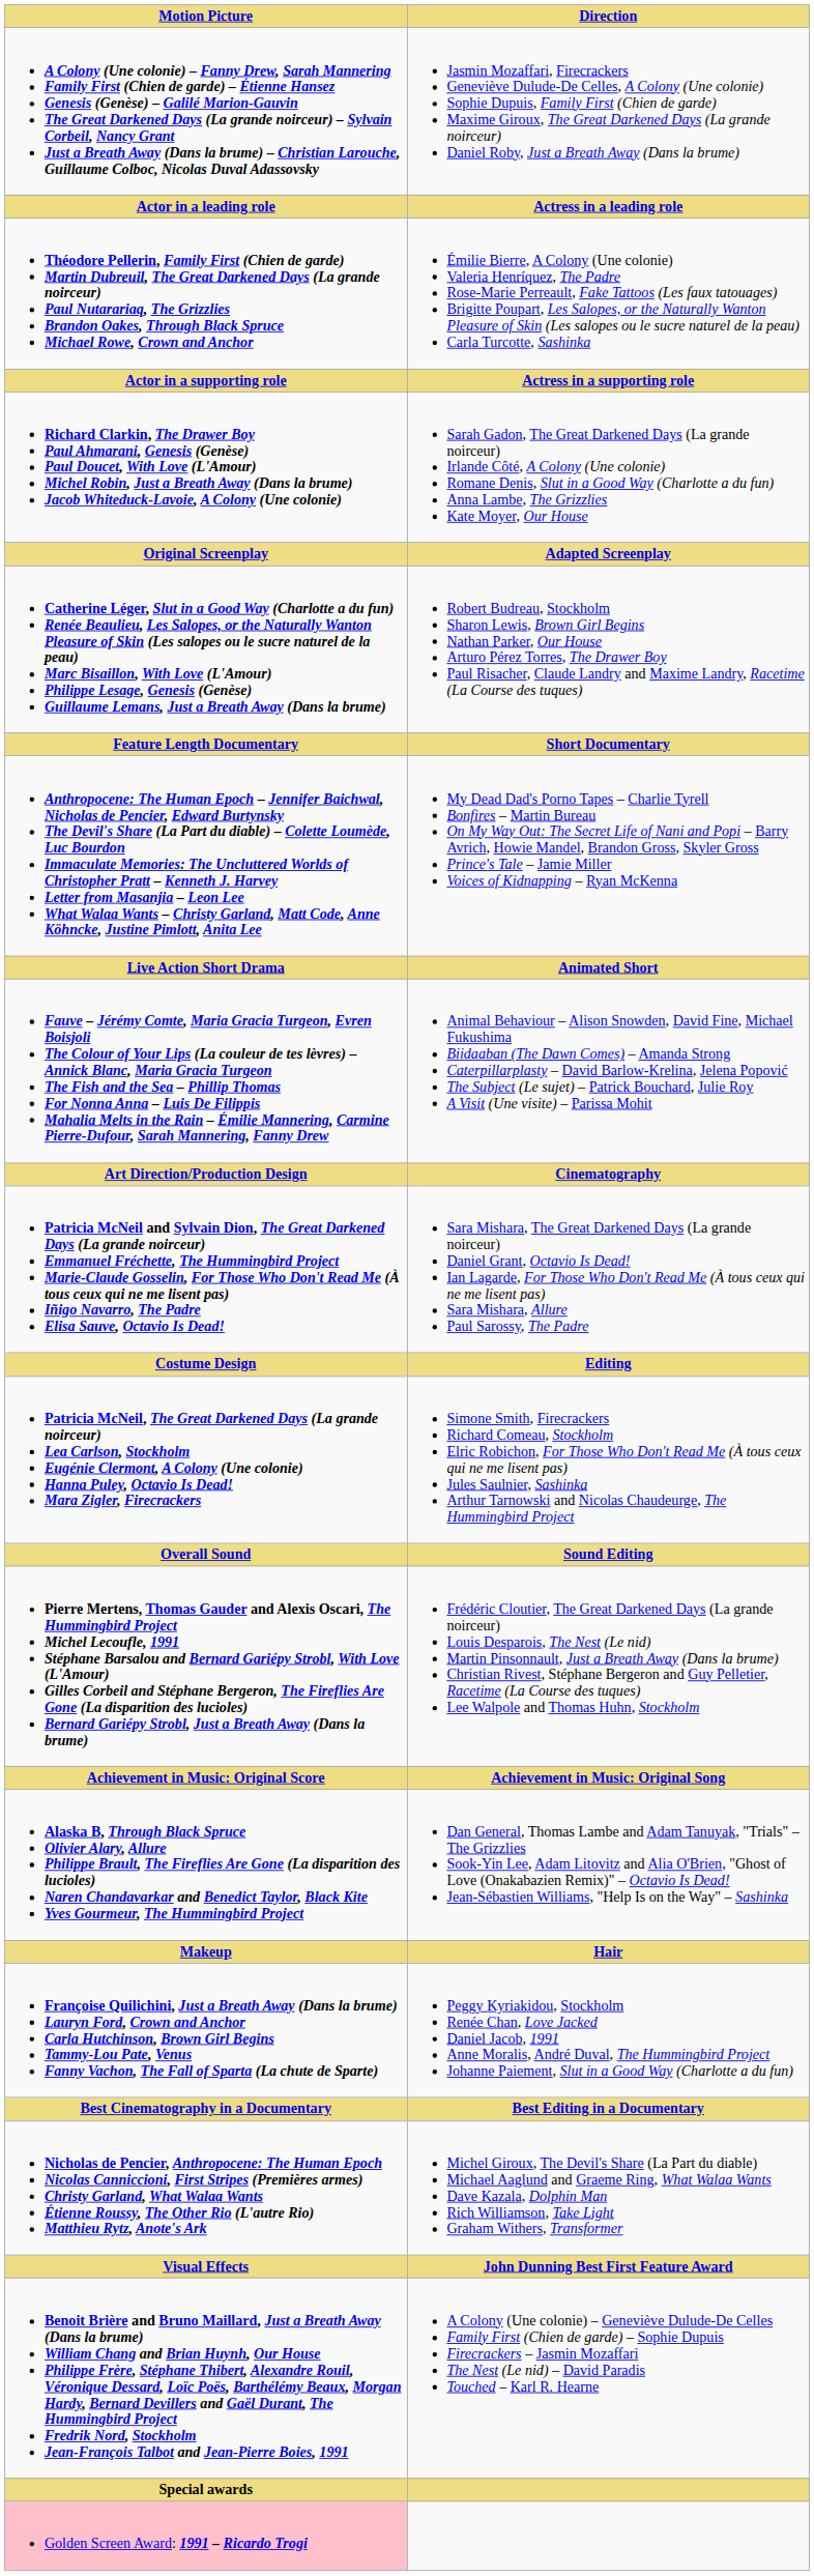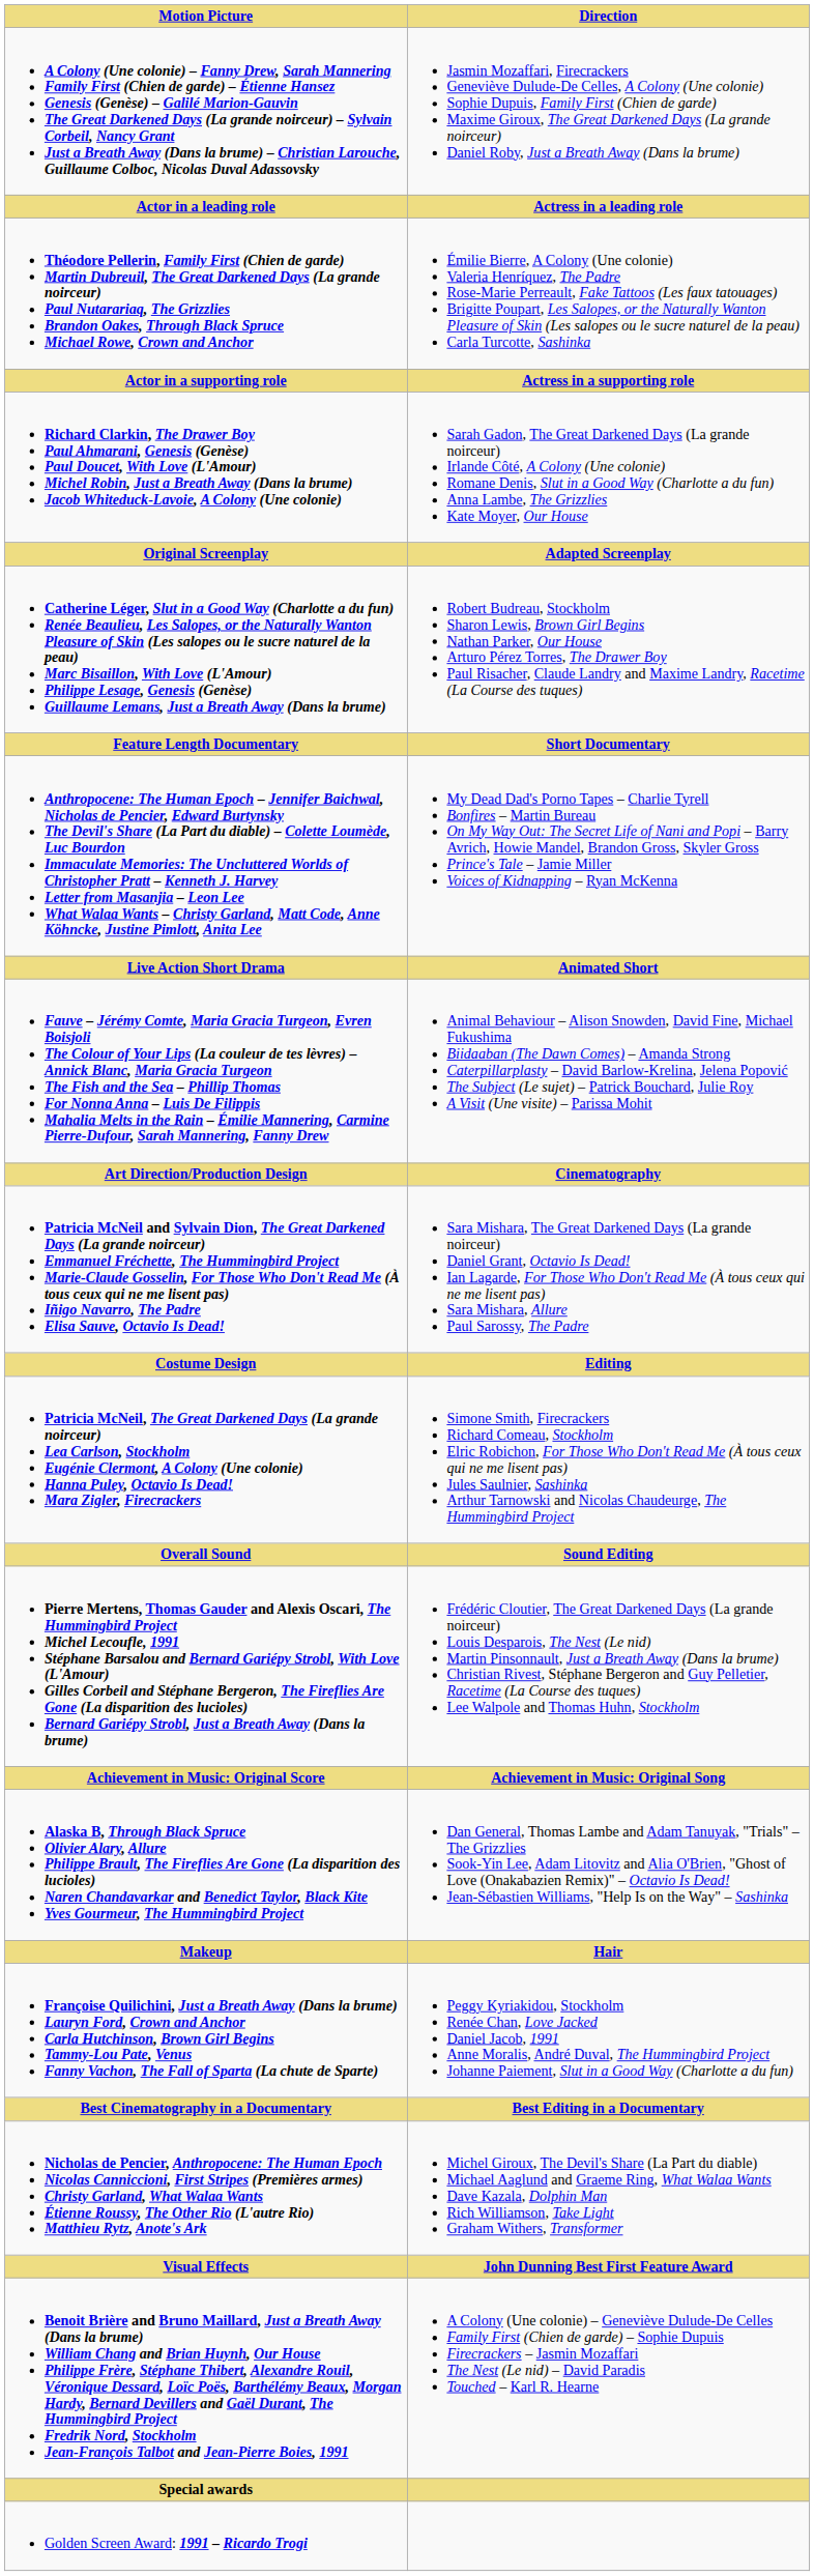Golden Screen Award: 1991 – Ricardo Trogi | Motion Picture: pink background -> no background
